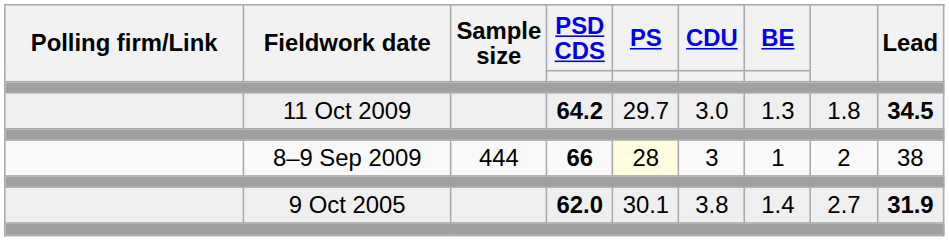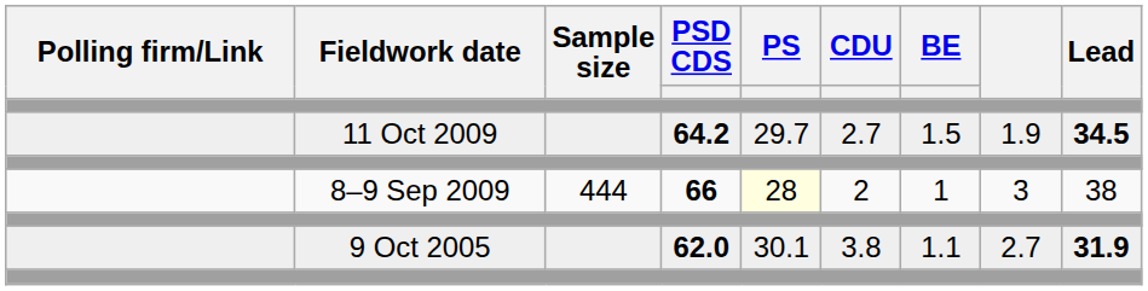11 Oct 2009 | CDU: 3.0 -> 2.7
11 Oct 2009 | BE: 1.3 -> 1.5
11 Oct 2009 | column 8: 1.8 -> 1.9
8–9 Sep 2009 | CDU: 3 -> 2
8–9 Sep 2009 | column 8: 2 -> 3
9 Oct 2005 | BE: 1.4 -> 1.1
